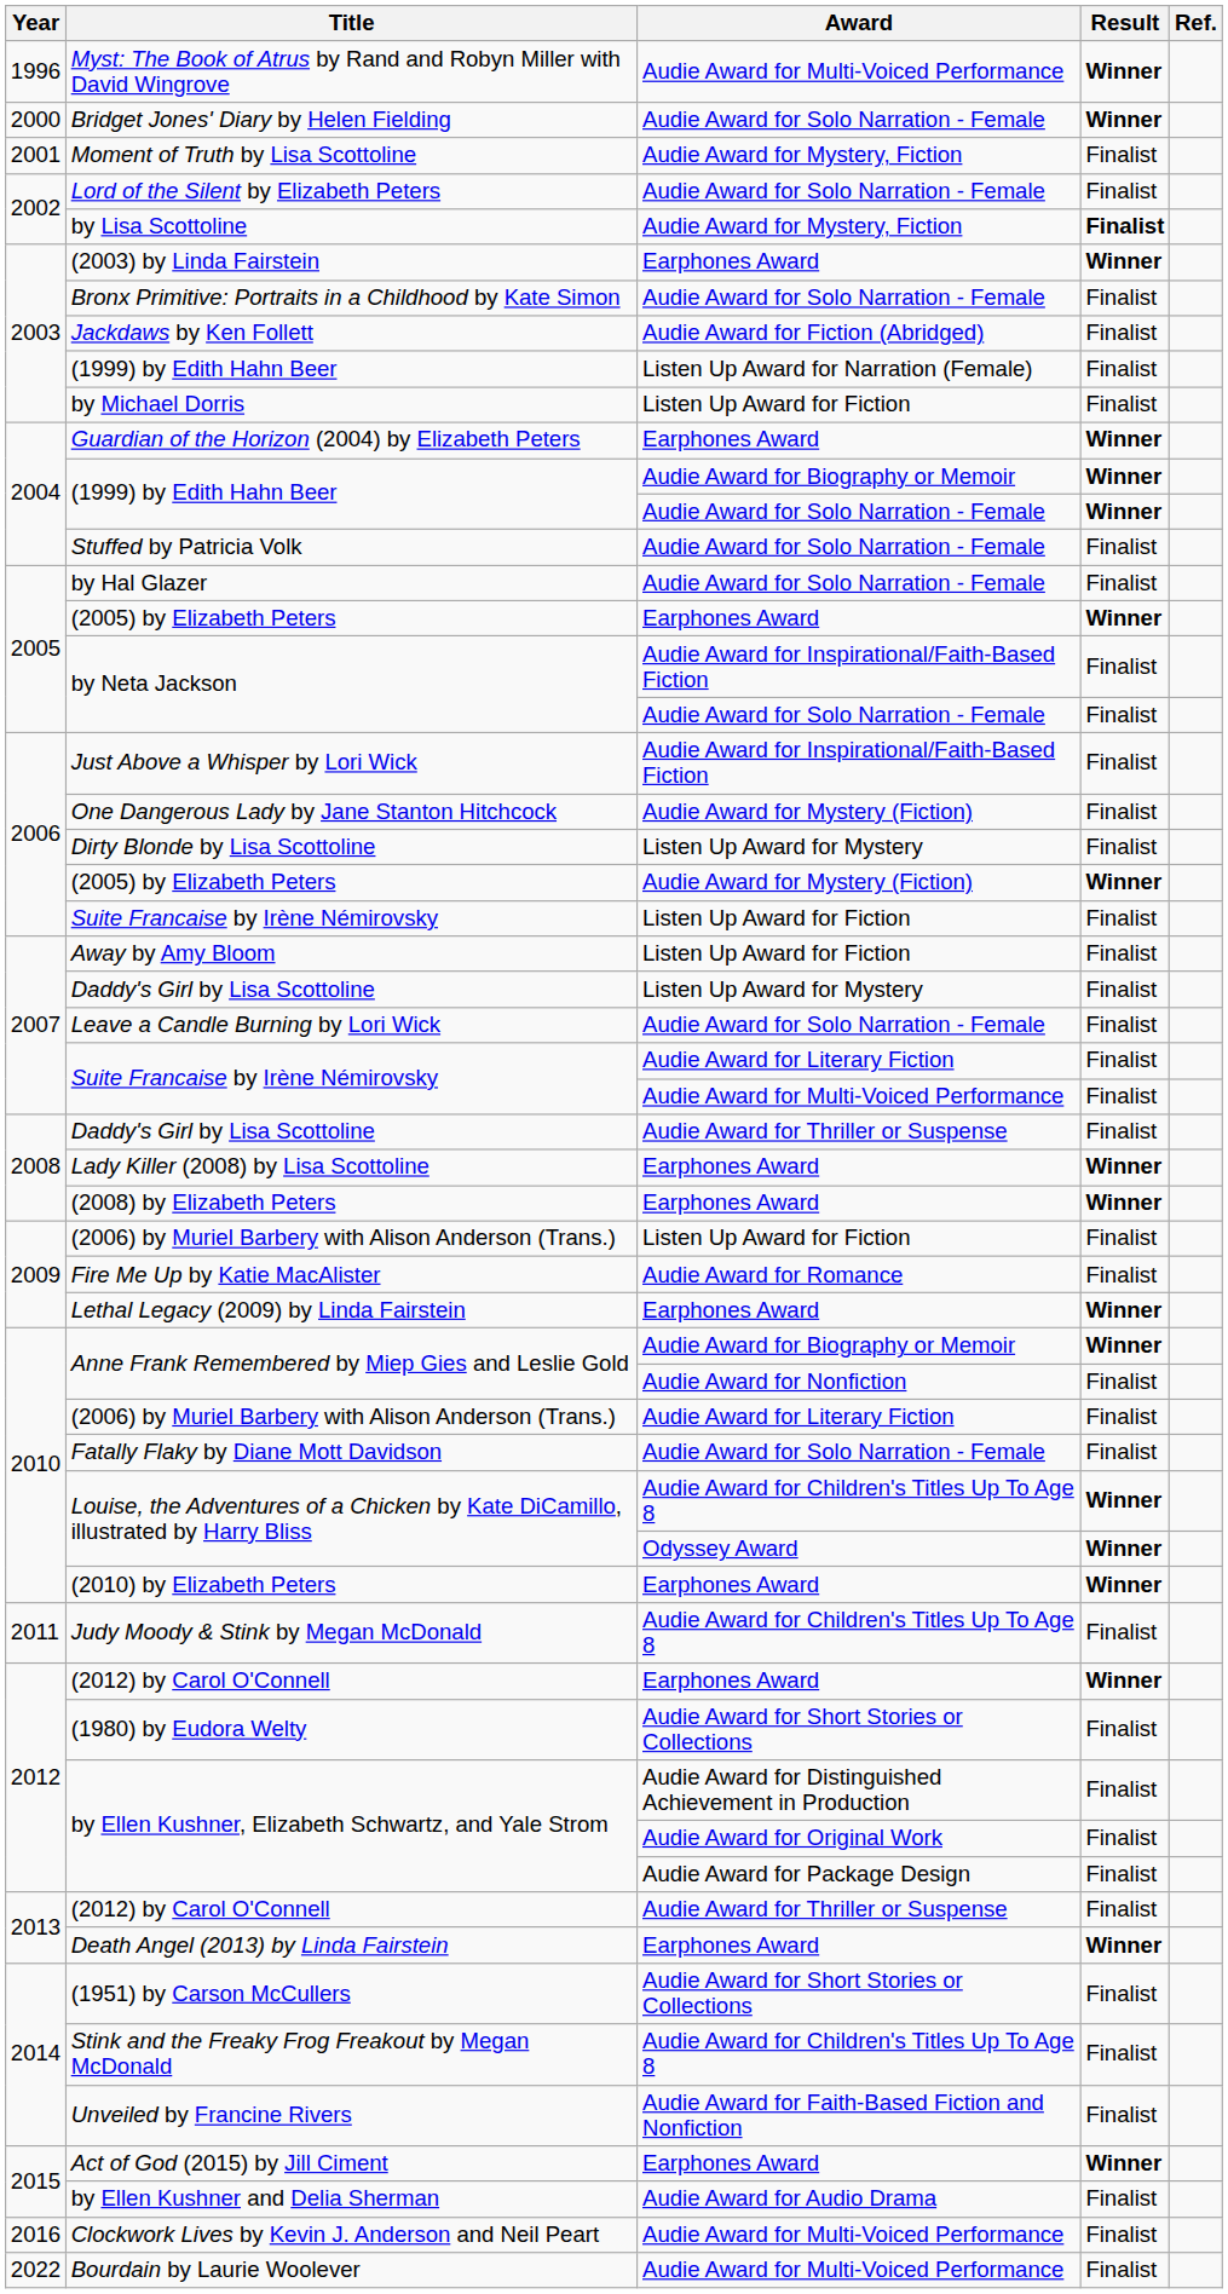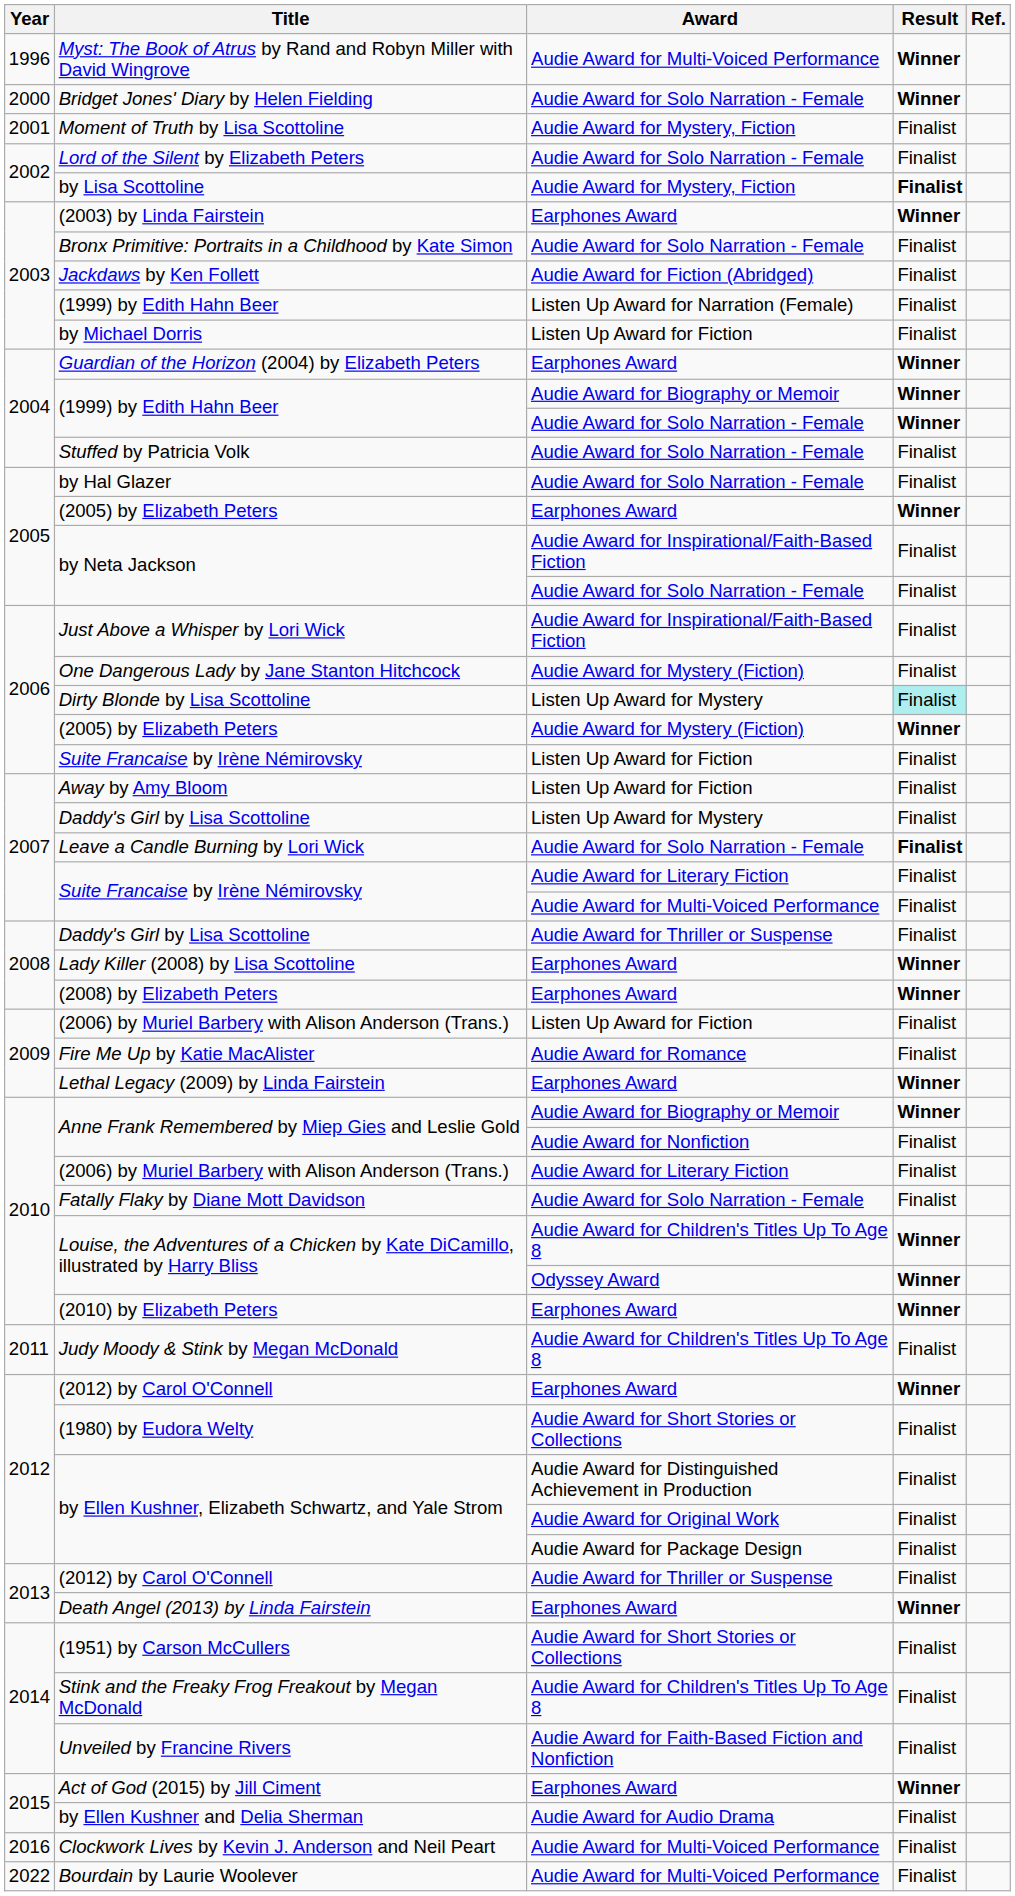Dirty Blonde by Lisa Scottoline | Result: no background -> paleturquoise background
Leave a Candle Burning by Lori Wick | Result: normal -> bold
